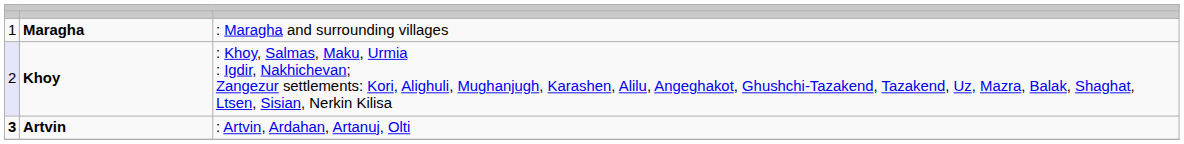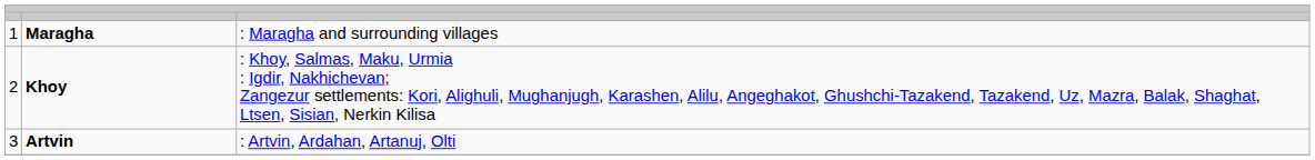Khoy | column 1: lavender background -> no background
Artvin | column 1: bold -> normal
